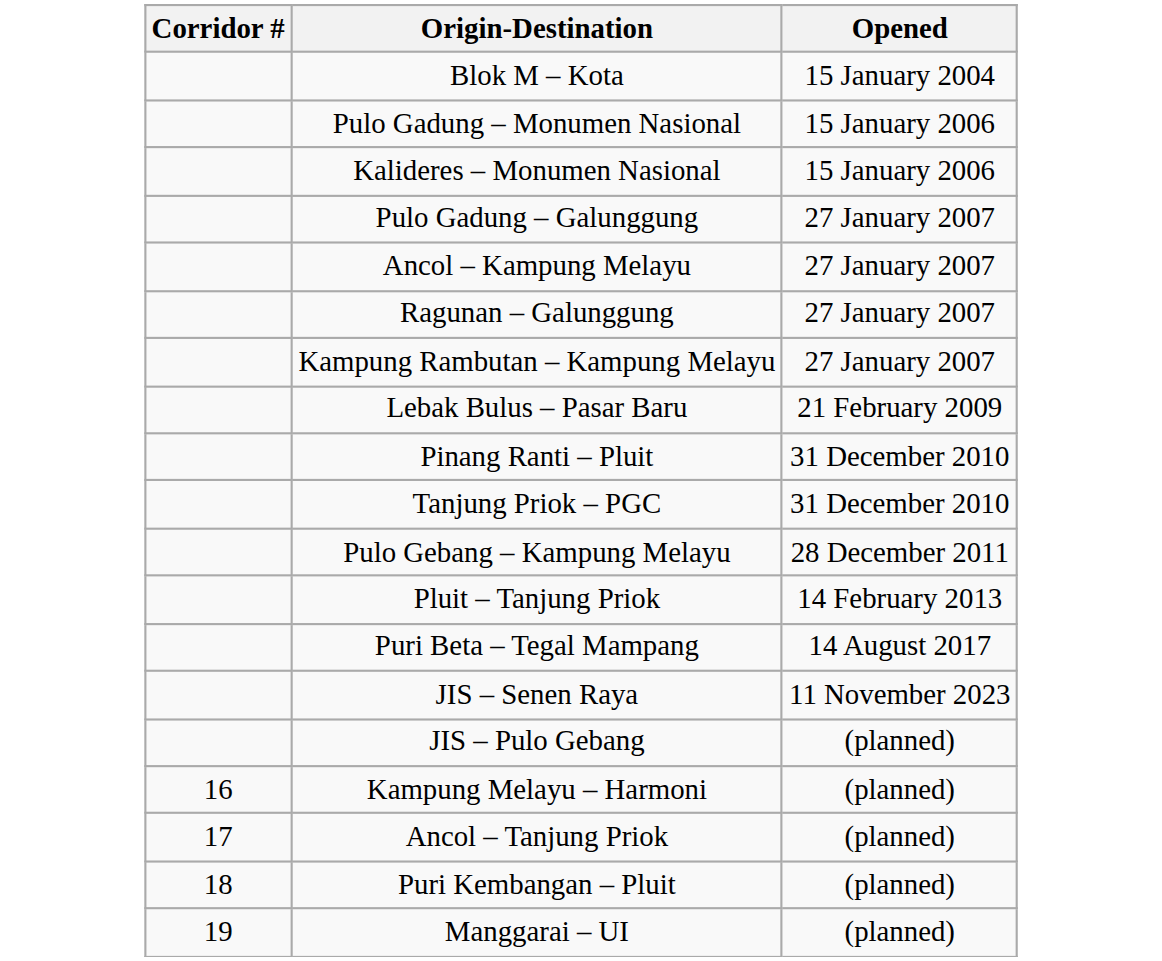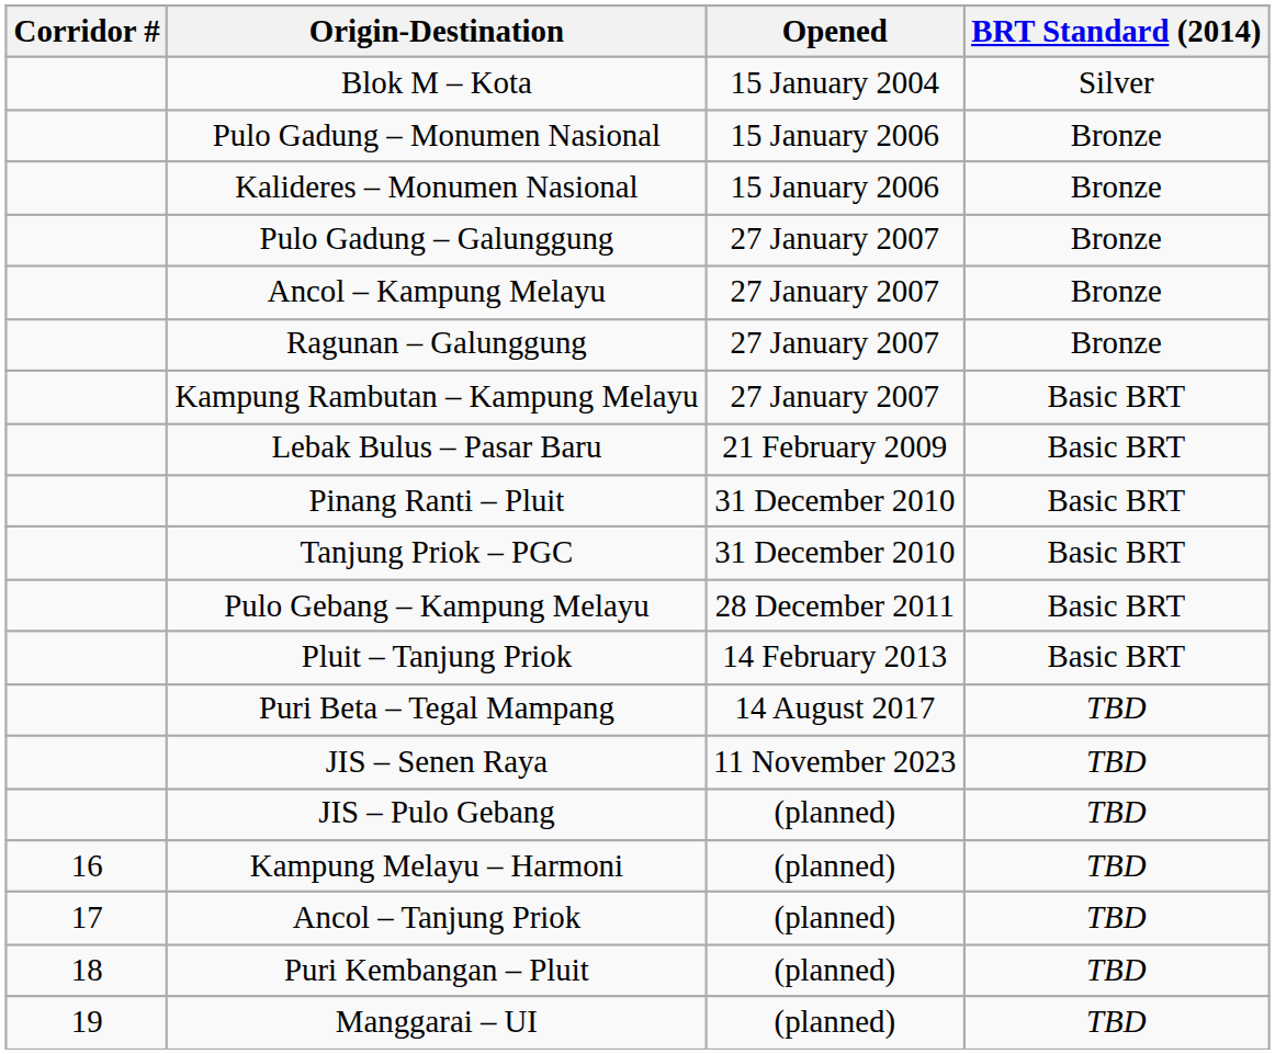+ column: BRT Standard (2014) | Silver | Bronze | Bronze | Bronze | Bronze | Bronze | Basic BRT | Basic BRT | Basic BRT | Basic BRT | Basic BRT | Basic BRT | TBD | TBD | TBD | TBD | TBD | TBD | TBD
